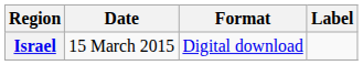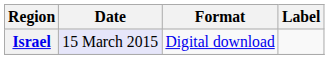Israel | Date: no background -> lavender background
